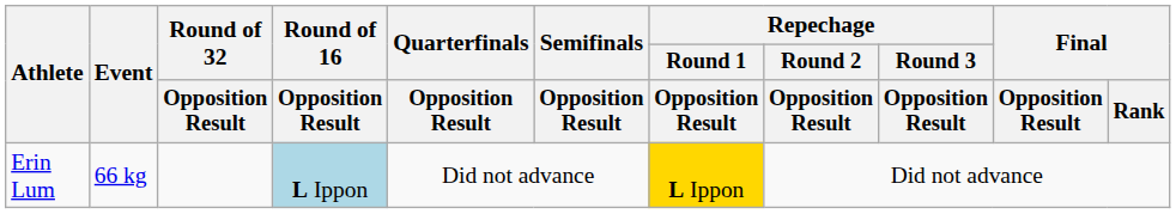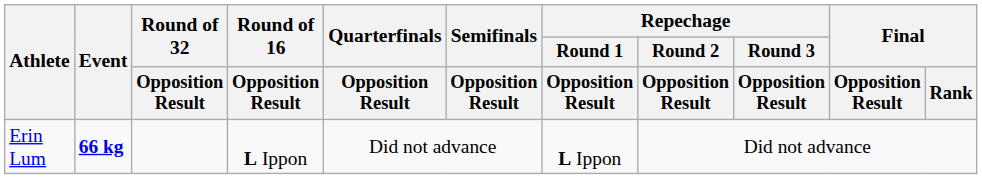Erin Lum | Event: normal -> bold
Erin Lum | Round of 16 / Opposition Result: lightblue background -> no background
Erin Lum | Repechage / Round 1 / Opposition Result: gold background -> no background
